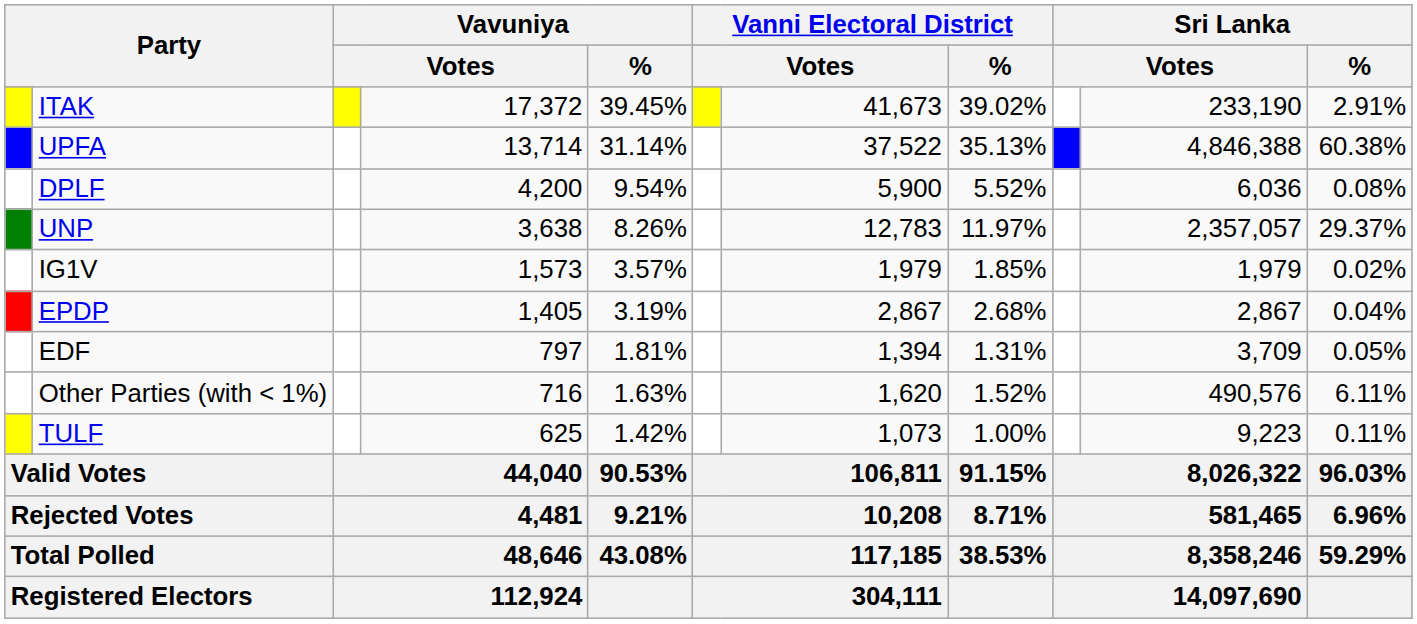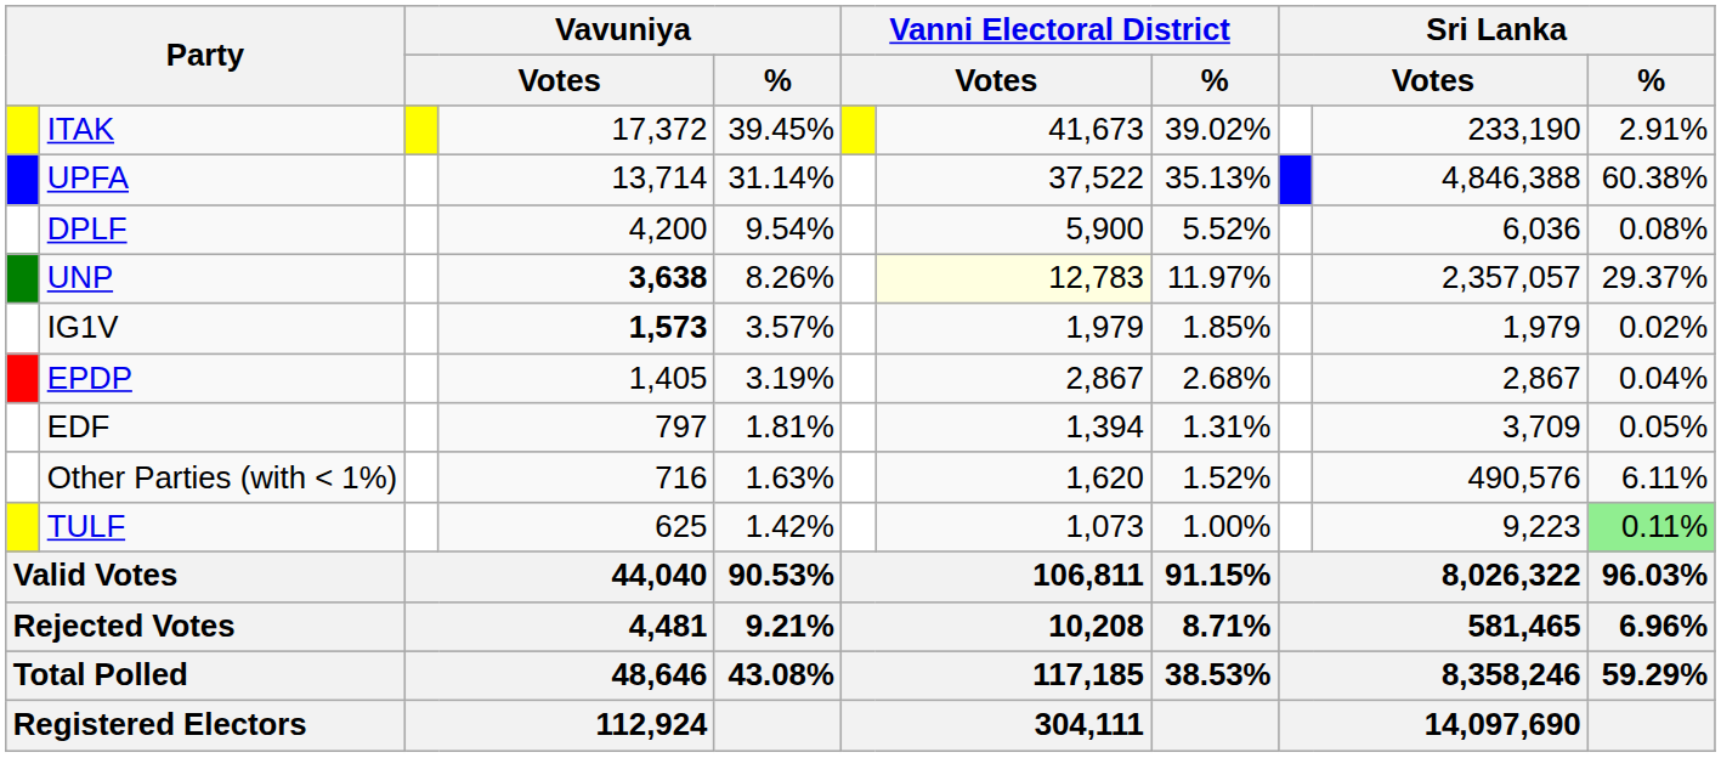UNP | column 4: normal -> bold
UNP | column 7: no background -> lightyellow background
IG1V | column 4: normal -> bold
TULF | Sri Lanka / %: no background -> lightgreen background
